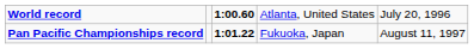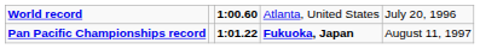Pan Pacific Championships record | column 4: normal -> bold
